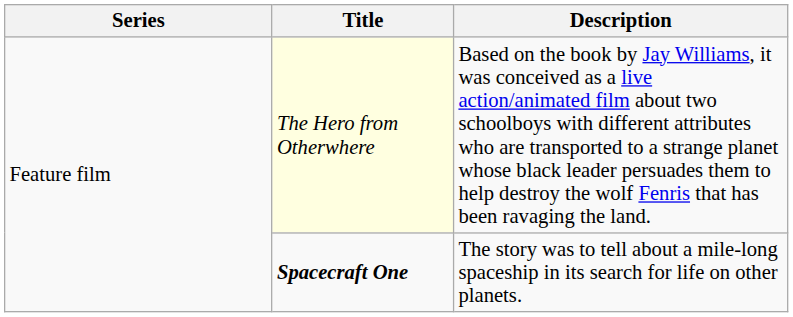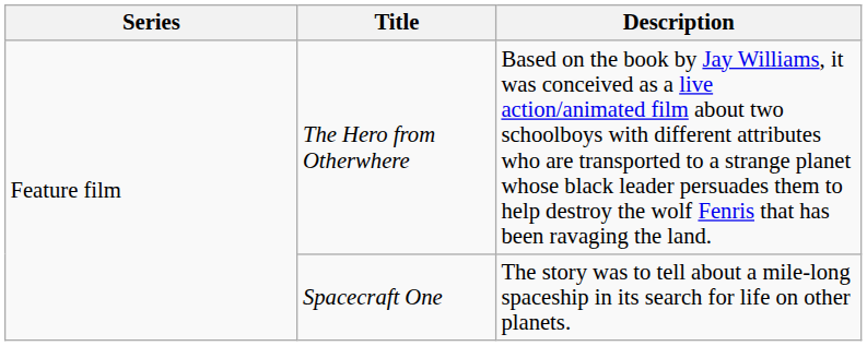The Hero from Otherwhere | Title: lightyellow background -> no background
Spacecraft One | Title: bold -> normal
